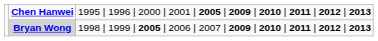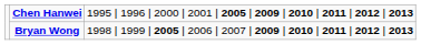Bryan Wong | column 2: lightgrey background -> no background
